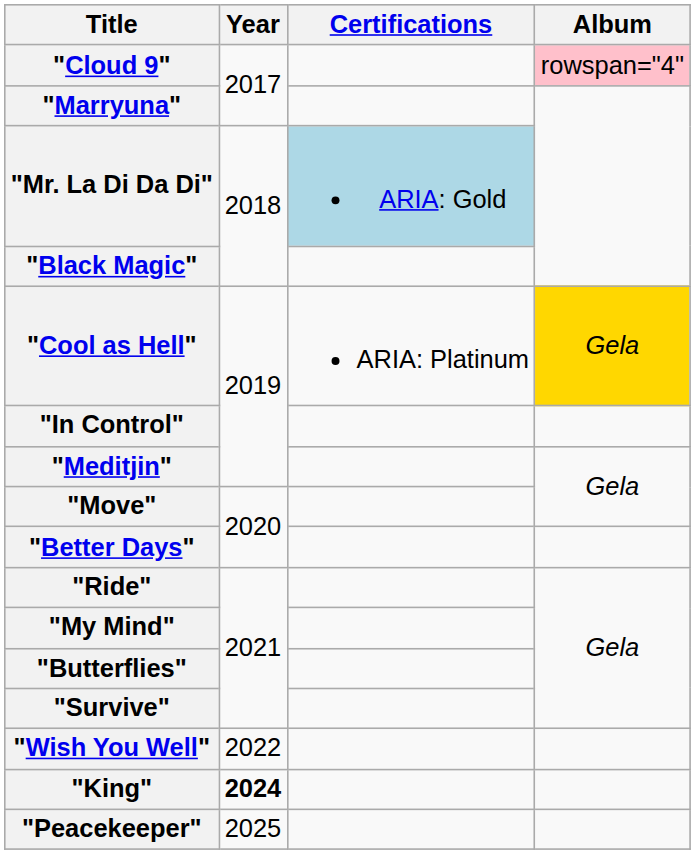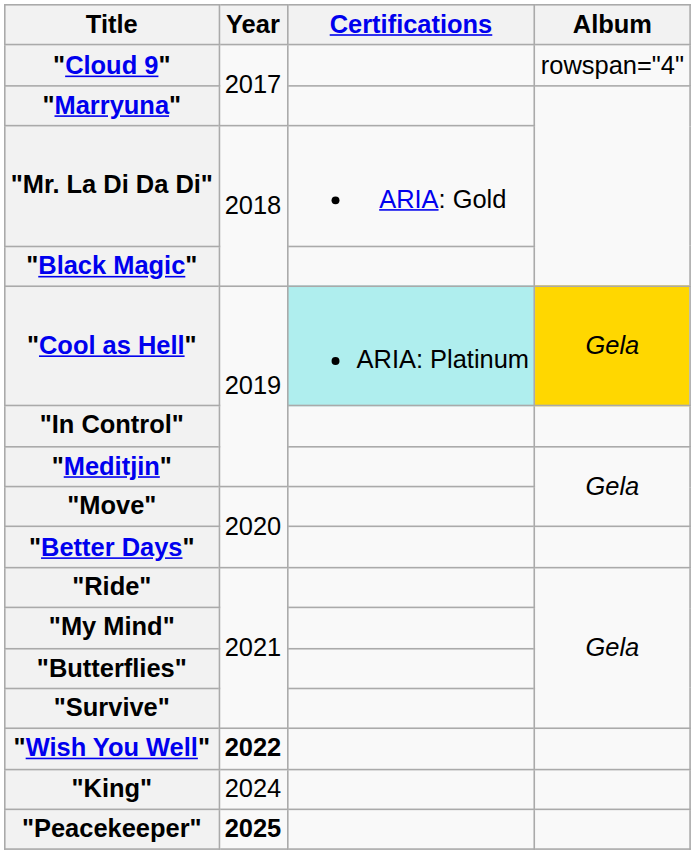"Cloud 9" | Album: pink background -> no background
"Mr. La Di Da Di" | Certifications: lightblue background -> no background
"Cool as Hell" | Certifications: no background -> paleturquoise background
"Wish You Well" | Year: normal -> bold
"King" | Year: bold -> normal
"Peacekeeper" | Year: normal -> bold
